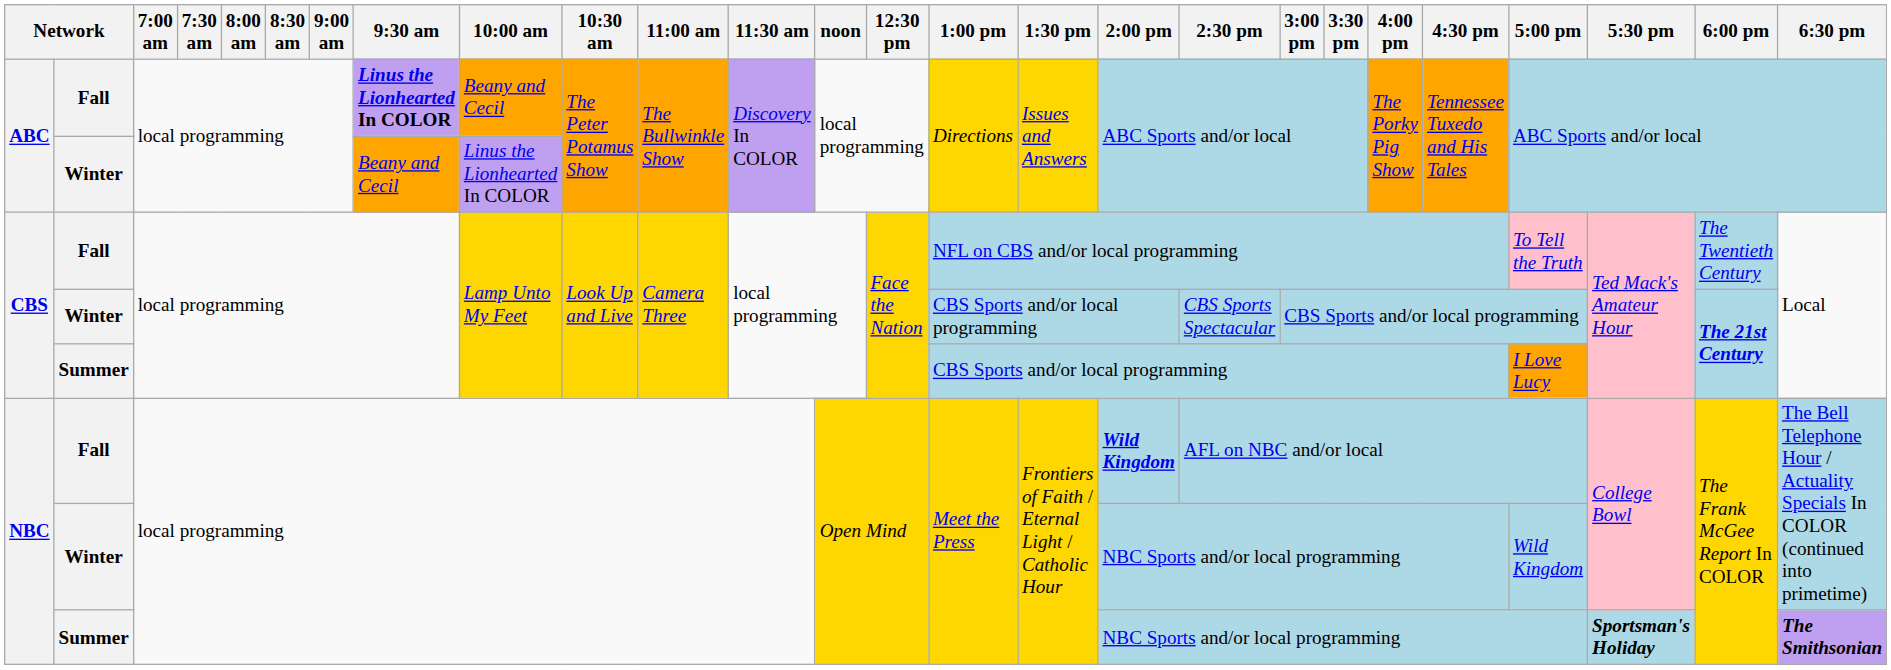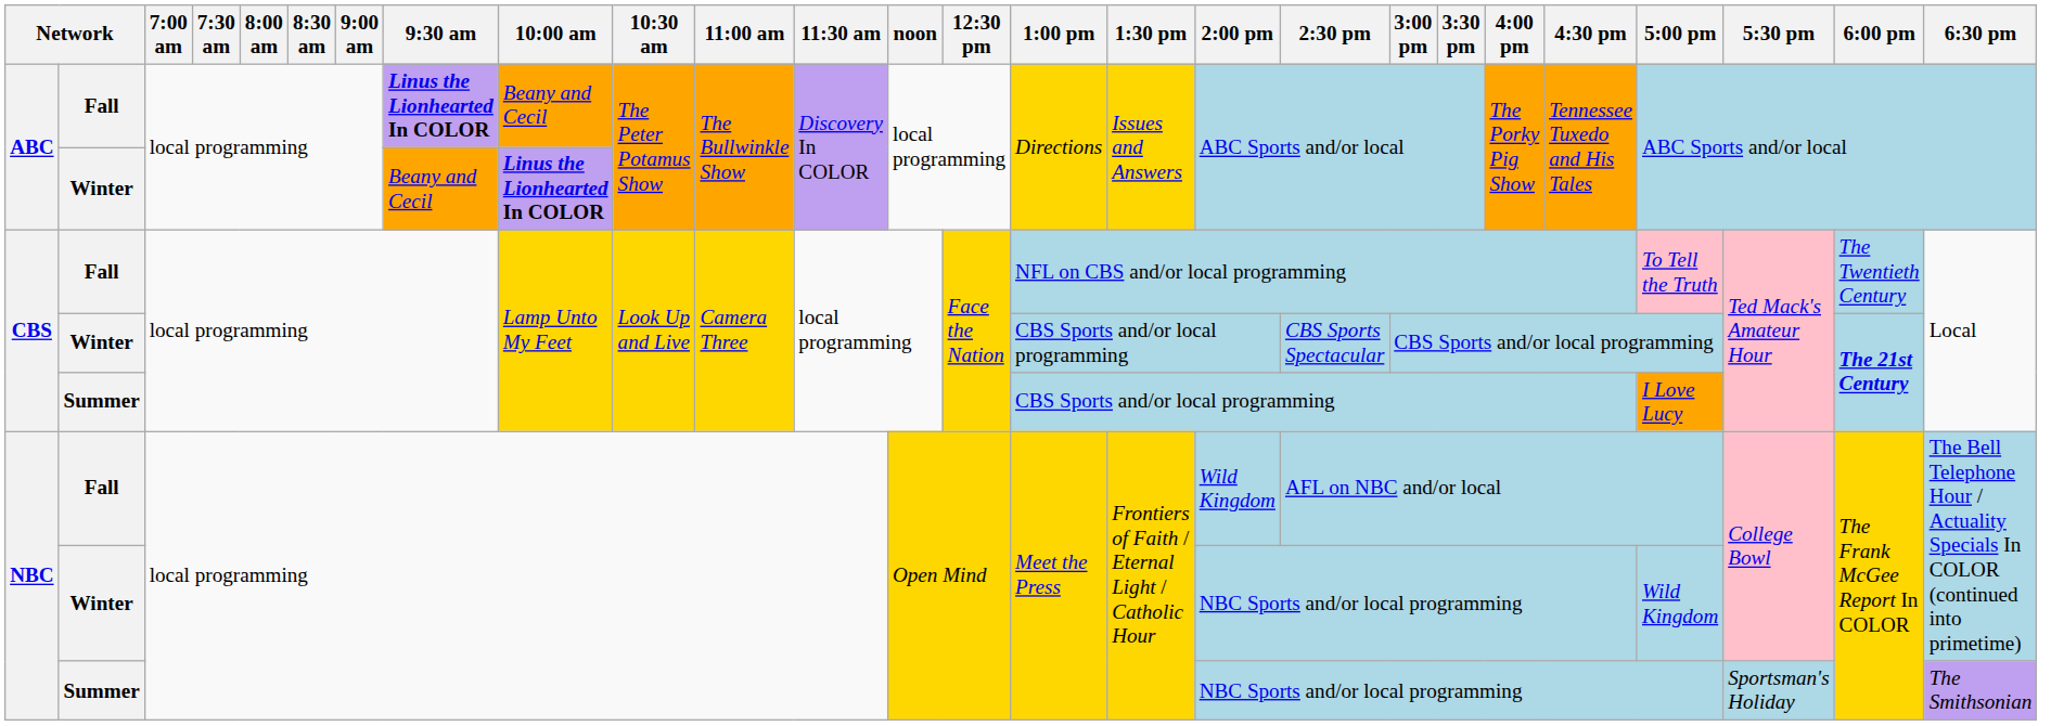ABC / Winter | 10:00 am: normal -> bold
NBC / Fall | 2:00 pm: bold -> normal
NBC / Summer | 5:30 pm: bold -> normal
NBC / Summer | 6:30 pm: bold -> normal
